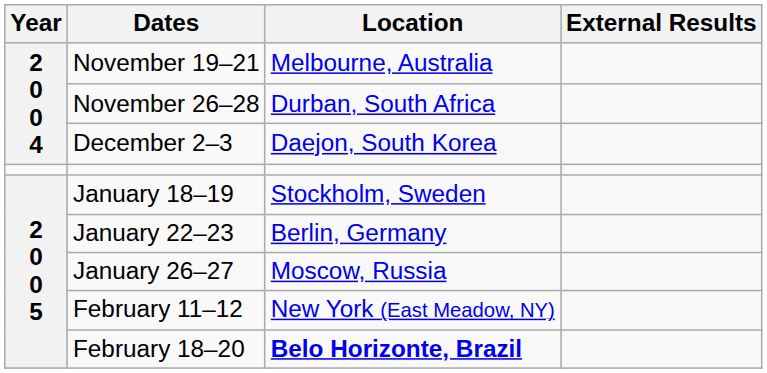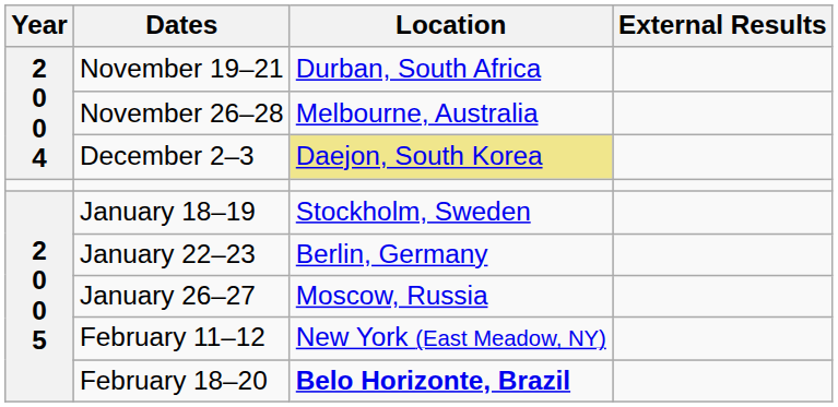November 19–21 | Location: Melbourne, Australia -> Durban, South Africa
November 26–28 | Location: Durban, South Africa -> Melbourne, Australia
December 2–3 | Location: no background -> khaki background
